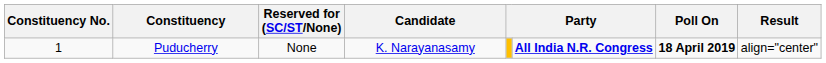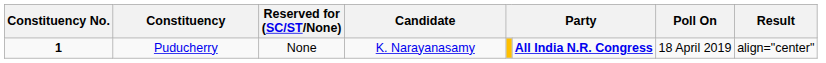Puducherry | Constituency No.: normal -> bold
Puducherry | Poll On: bold -> normal
